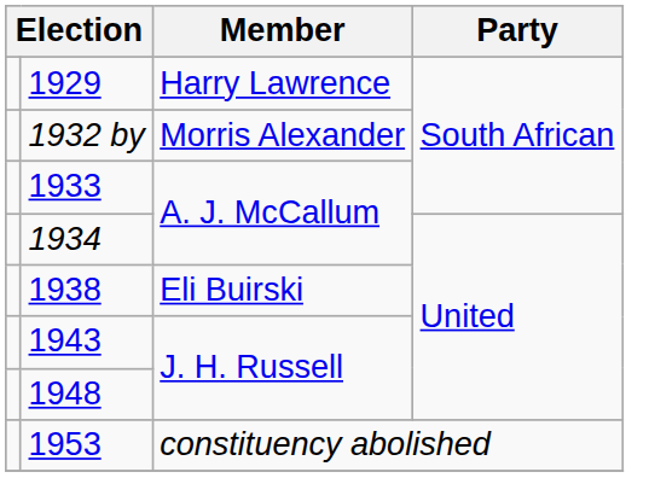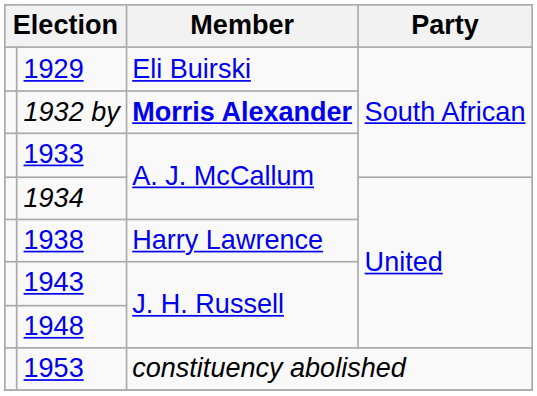1929 | Member: Harry Lawrence -> Eli Buirski
1932 by | Member: normal -> bold
1938 | Member: Eli Buirski -> Harry Lawrence
